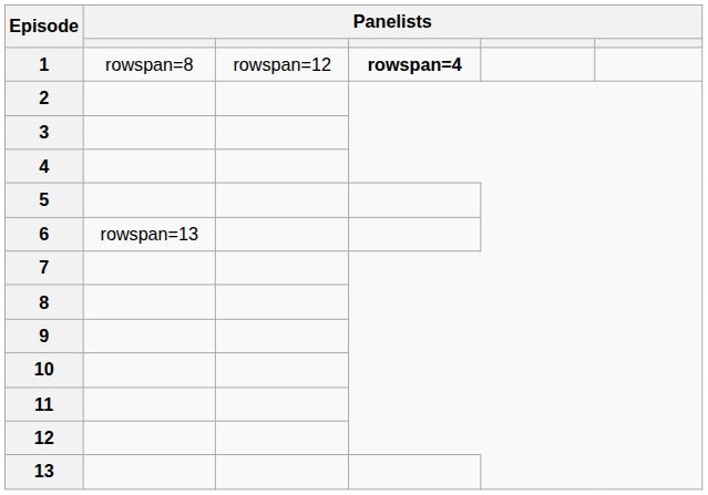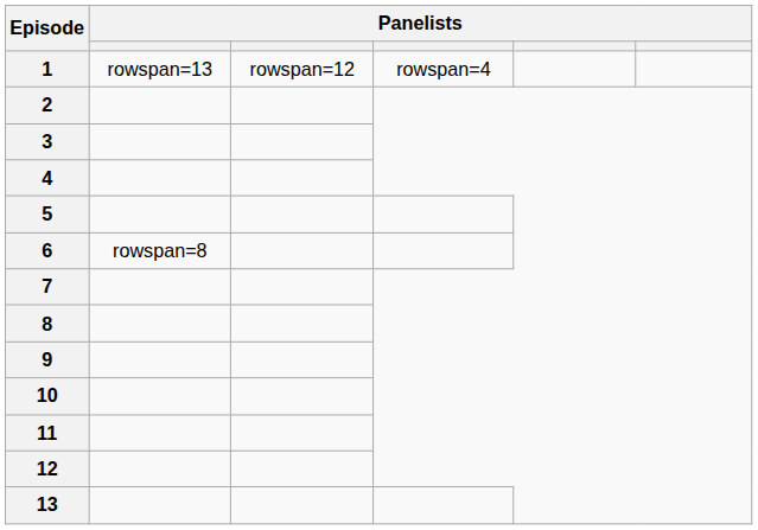1 | column 2: rowspan=8 -> rowspan=13
1 | column 4: bold -> normal
6 | column 2: rowspan=13 -> rowspan=8
